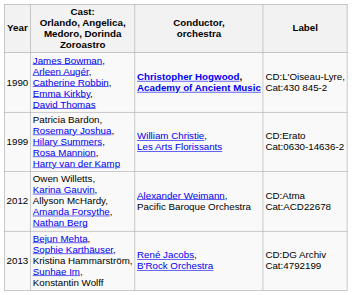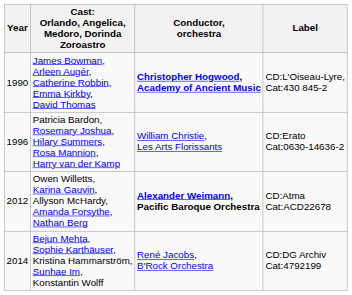row 3 | Year: 1999 -> 1996
row 4 | Conductor, orchestra: normal -> bold
row 5 | Year: 2013 -> 2014
